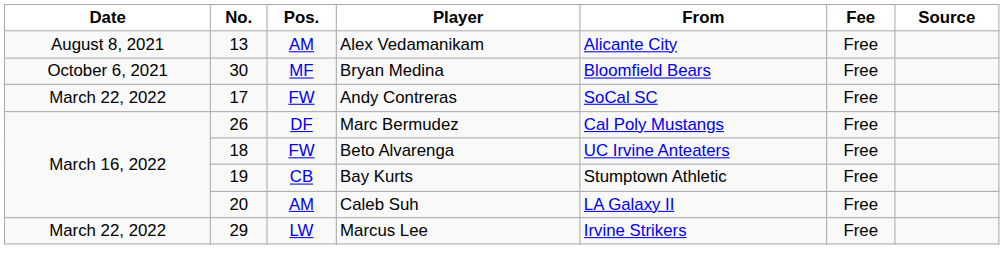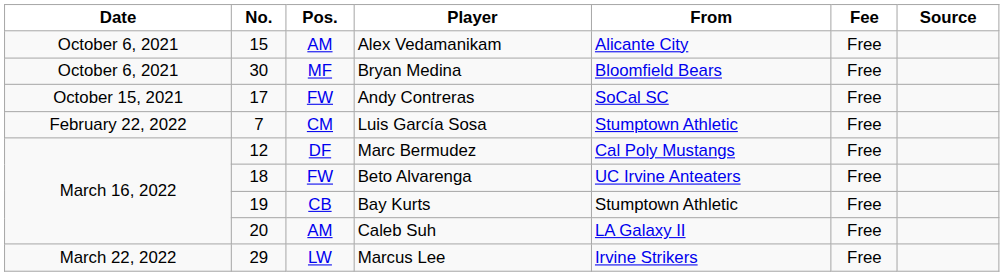Alex Vedamanikam | Date: August 8, 2021 -> October 6, 2021
Alex Vedamanikam | No.: 13 -> 15
Andy Contreras | Date: March 22, 2022 -> October 15, 2021
+ row: February 22, 2022 | 7 | CM | Luis García Sosa | Stumptown Athletic | Free
Marc Bermudez | No.: 26 -> 12
